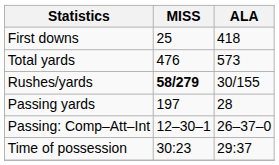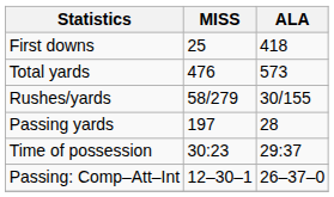Rushes/yards | MISS: bold -> normal
rows swapped: Passing: Comp–Att–Int <-> Time of possession
